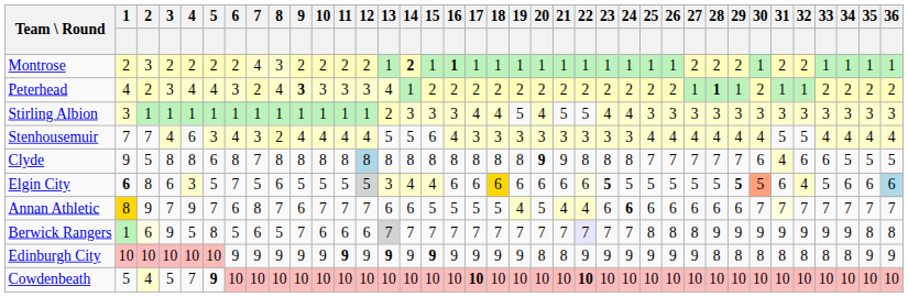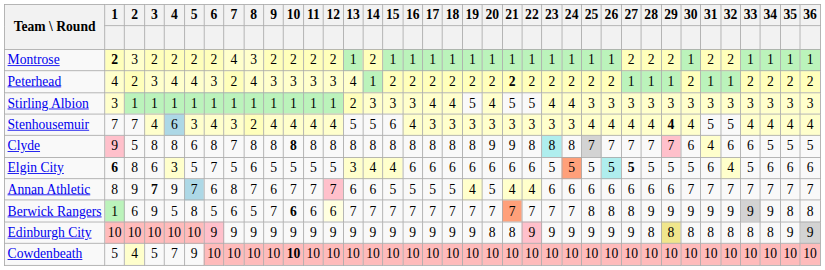Montrose | 1: normal -> bold
Montrose | 14: bold -> normal
Montrose | 16: bold -> normal
Peterhead | 9: bold -> normal
Peterhead | 21: normal -> bold
Peterhead | 28: bold -> normal
Stenhousemuir | 4: no background -> lightblue background
Stenhousemuir | 29: normal -> bold
Clyde | 1: no background -> pink background
Clyde | 10: normal -> bold
Clyde | 12: lightblue background -> no background
Clyde | 20: bold -> normal
Clyde | 23: no background -> paleturquoise background
Clyde | 25: no background -> lightgrey background
Clyde | 29: no background -> pink background
Elgin City | 12: lightgrey background -> no background
Elgin City | 18: gold background -> no background
Elgin City | 22: lightyellow background -> no background
Elgin City | 23: bold -> normal
Elgin City | 24: no background -> lightsalmon background
Elgin City | 26: no background -> paleturquoise background
Elgin City | 27: normal -> bold
Elgin City | 29: bold -> normal
Elgin City | 30: lightsalmon background -> no background
Elgin City | 36: lightblue background -> no background
Annan Athletic | 1: gold background -> no background
Annan Athletic | 3: normal -> bold
Annan Athletic | 5: no background -> lightblue background
Annan Athletic | 12: no background -> pink background
Annan Athletic | 24: bold -> normal
Annan Athletic | 31: lightyellow background -> no background
Berwick Rangers | 2: lightyellow background -> no background
Berwick Rangers | 10: normal -> bold
Berwick Rangers | 12: no background -> lightyellow background
Berwick Rangers | 13: lightgrey background -> no background
Berwick Rangers | 21: no background -> lightsalmon background
Berwick Rangers | 22: lavender background -> no background
Berwick Rangers | 33: no background -> lightgrey background
Edinburgh City | 6: no background -> pink background
Edinburgh City | 11: bold -> normal
Edinburgh City | 13: bold -> normal
Edinburgh City | 15: bold -> normal
Edinburgh City | 22: no background -> pink background
Edinburgh City | 29: no background -> khaki background
Edinburgh City | 36: no background -> lightgrey background
Cowdenbeath | 5: bold -> normal
Cowdenbeath | 10: normal -> bold
Cowdenbeath | 17: bold -> normal
Cowdenbeath | 22: bold -> normal
